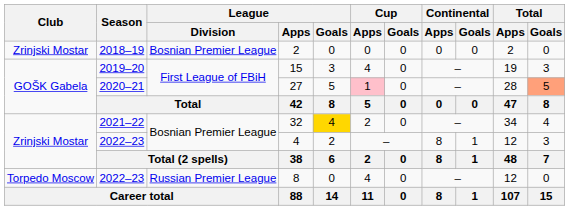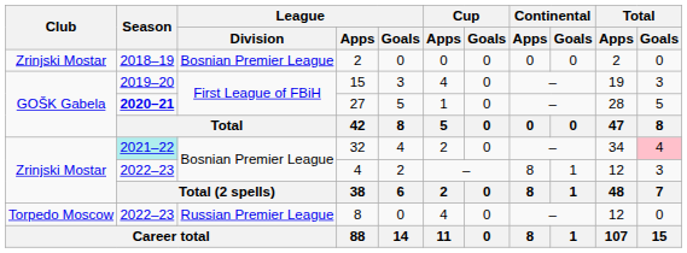27 | Season: normal -> bold
27 | Cup / Apps: pink background -> no background
27 | Total / Goals: lightsalmon background -> no background
32 | Season: no background -> paleturquoise background
32 | League / Goals: gold background -> no background
32 | Total / Goals: no background -> pink background
